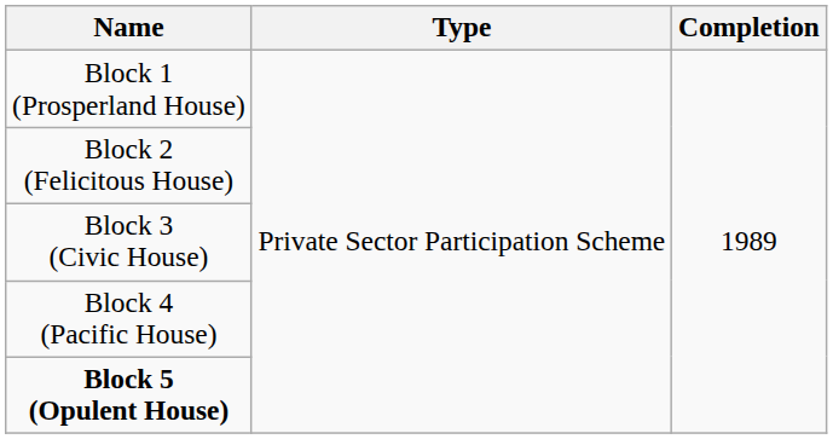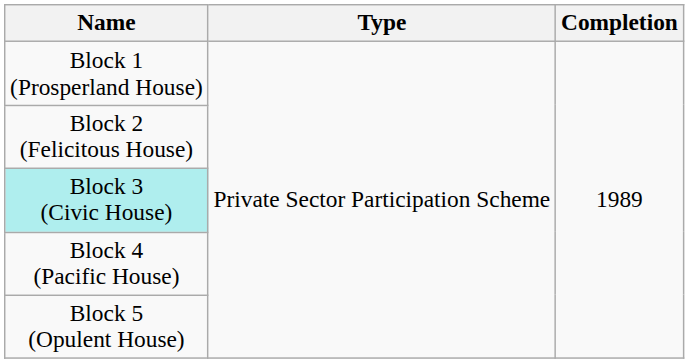Block 3 (Civic House) | Name: no background -> paleturquoise background
Block 5 (Opulent House) | Name: bold -> normal
